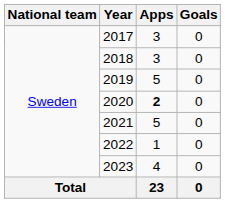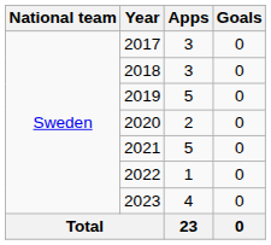2020 | Apps: bold -> normal
